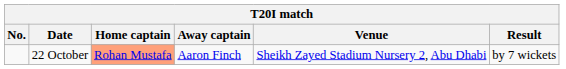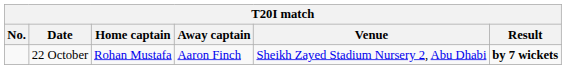22 October | Home captain: lightsalmon background -> no background
22 October | Result: normal -> bold
